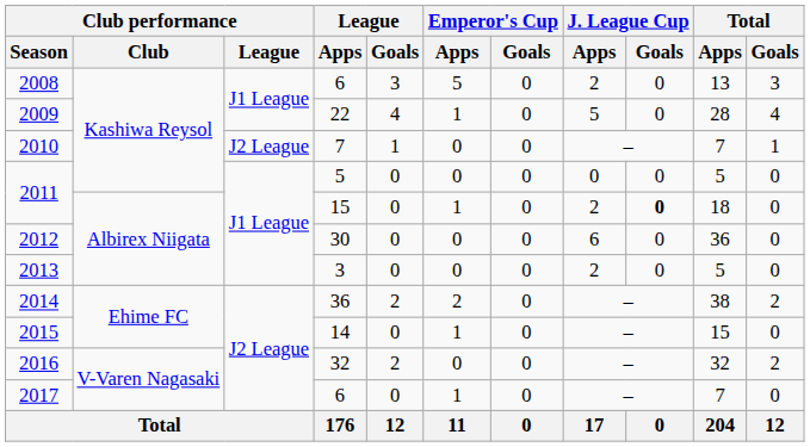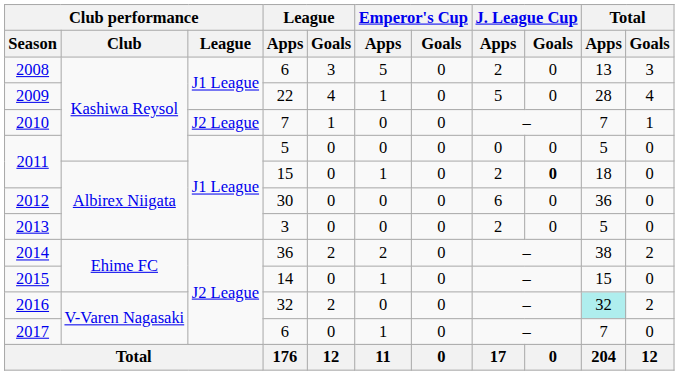2016 | Total / Apps: no background -> paleturquoise background
